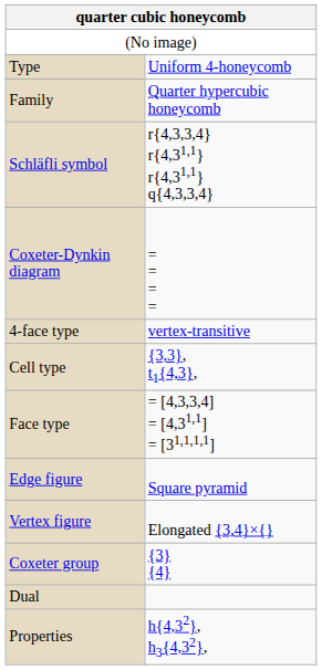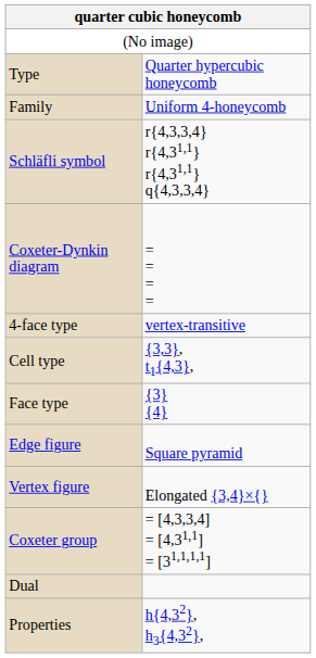Type | column 2: Uniform 4-honeycomb -> Quarter hypercubic honeycomb
Family | column 2: Quarter hypercubic honeycomb -> Uniform 4-honeycomb
Face type | column 2: = [4,3,3,4] = [4,31,1] = [31,1,1,1] -> {3} {4}
Coxeter group | column 2: {3} {4} -> = [4,3,3,4] = [4,31,1] = [31,1,1,1]
